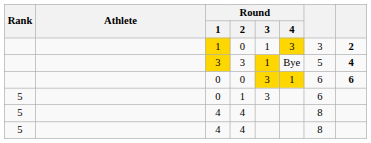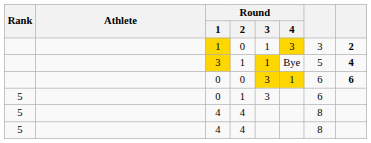row 4 | Round / 2: 3 -> 1
